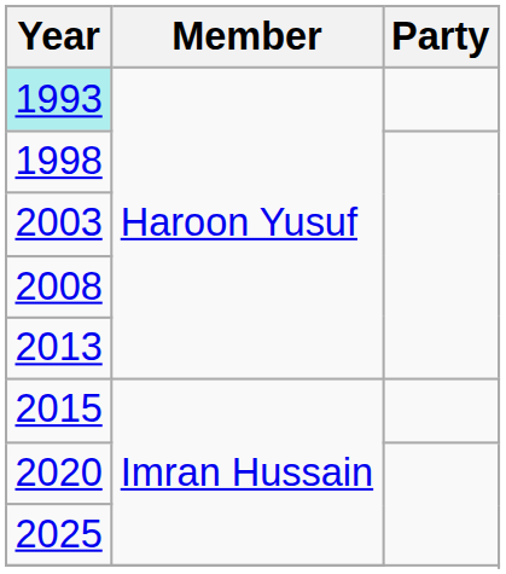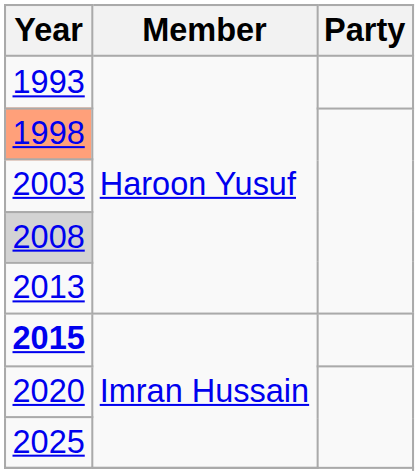1993 | Year: paleturquoise background -> no background
1998 | Year: no background -> lightsalmon background
2008 | Year: no background -> lightgrey background
2015 | Year: normal -> bold
